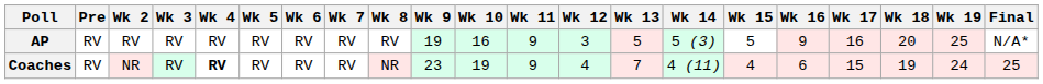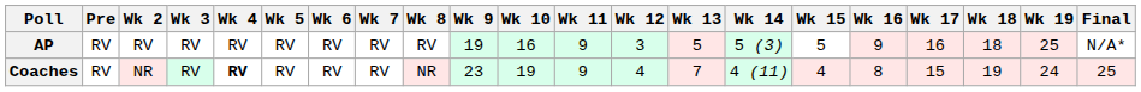AP | Wk 18: 20 -> 18
Coaches | Wk 16: 6 -> 8
